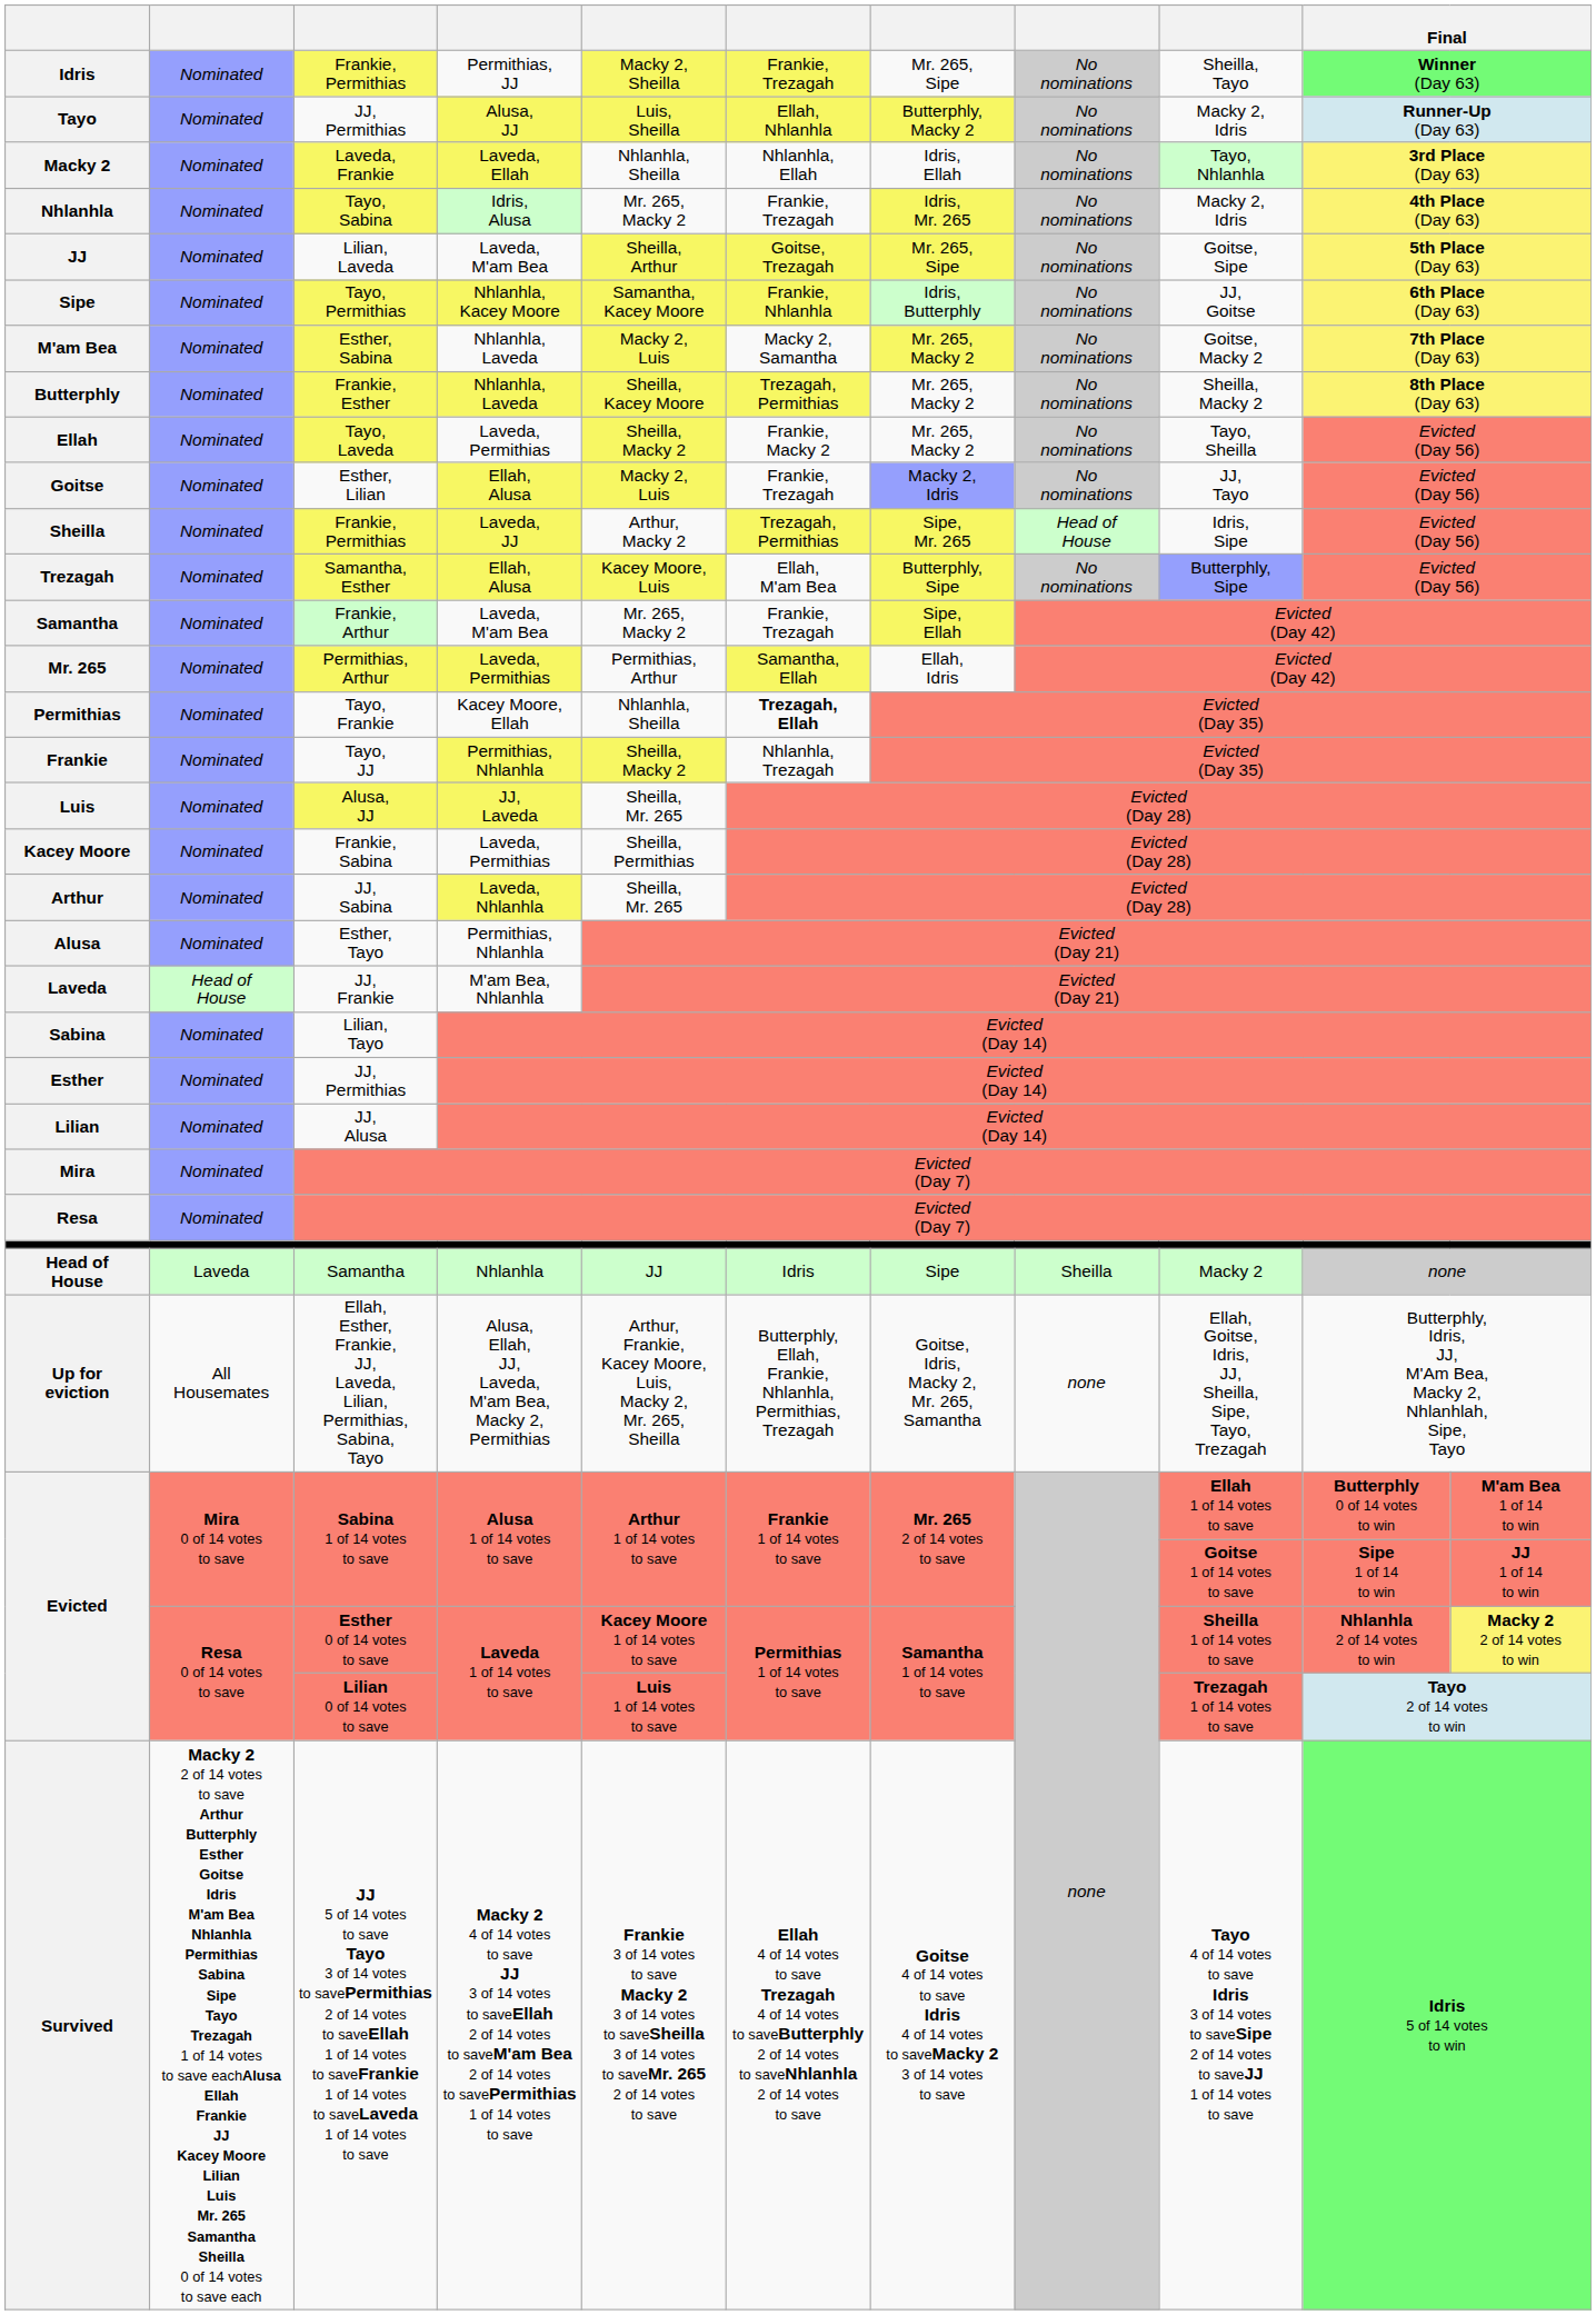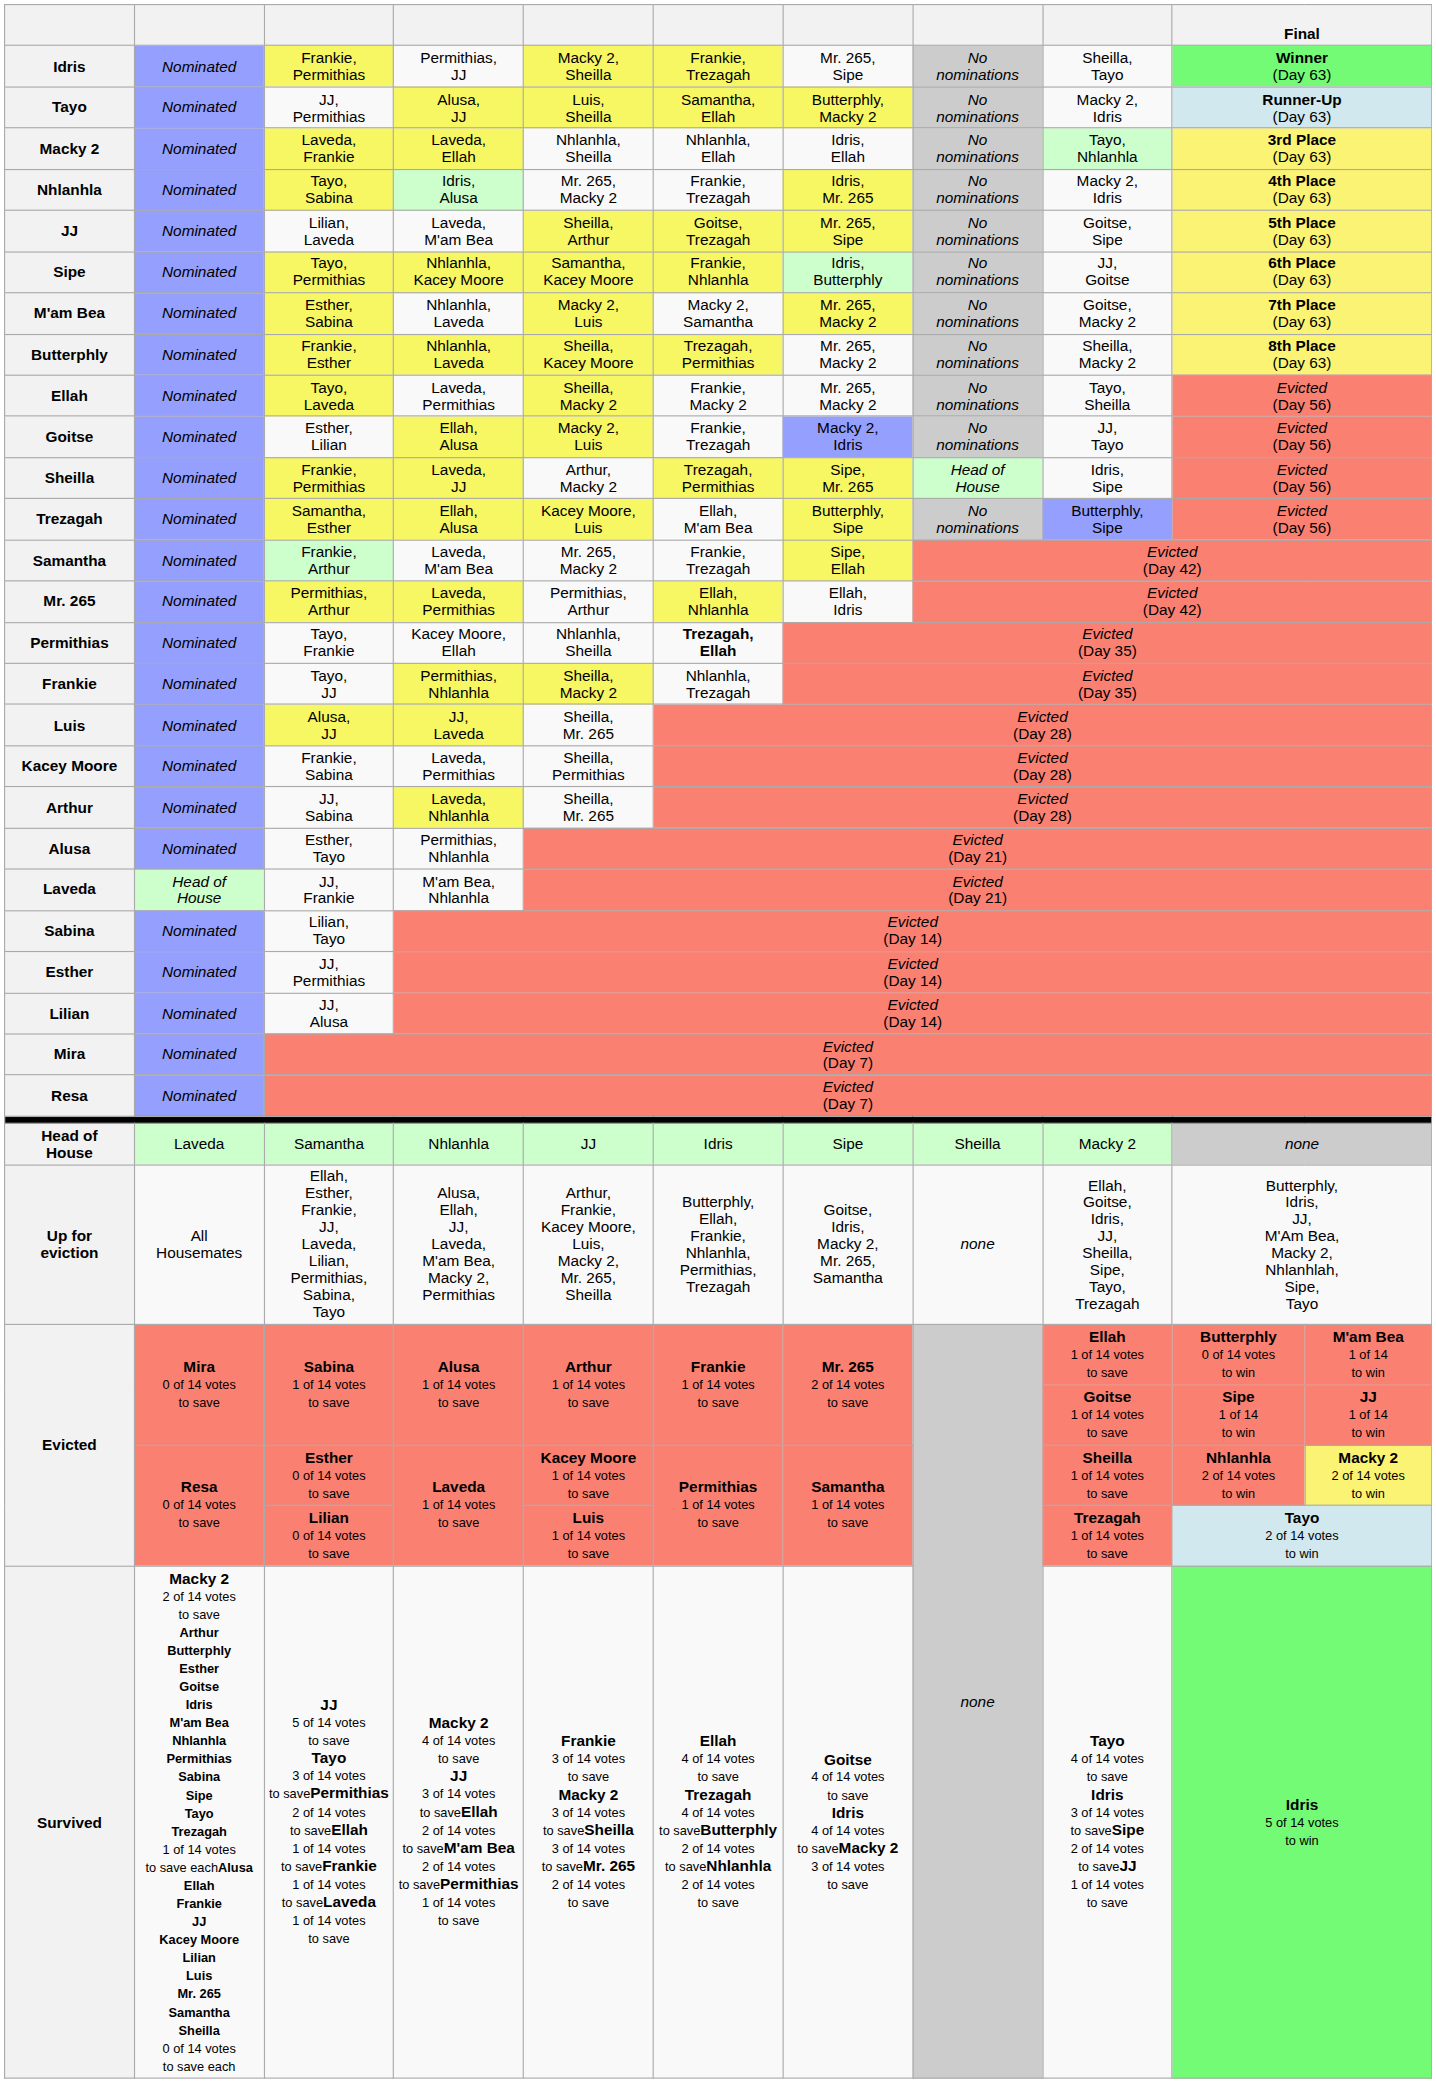Tayo | column 6: Ellah, Nhlanhla -> Samantha, Ellah
Mr. 265 | column 6: Samantha, Ellah -> Ellah, Nhlanhla
